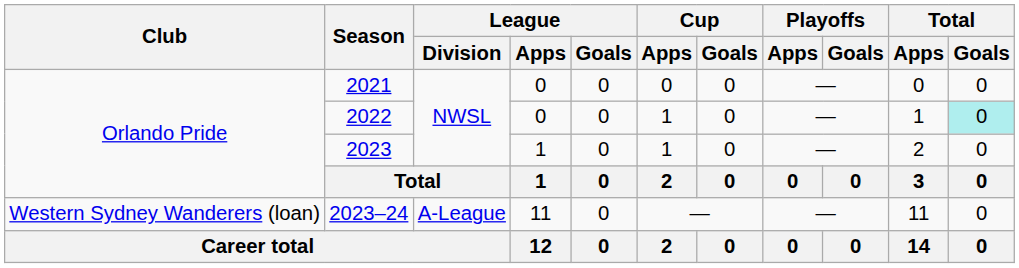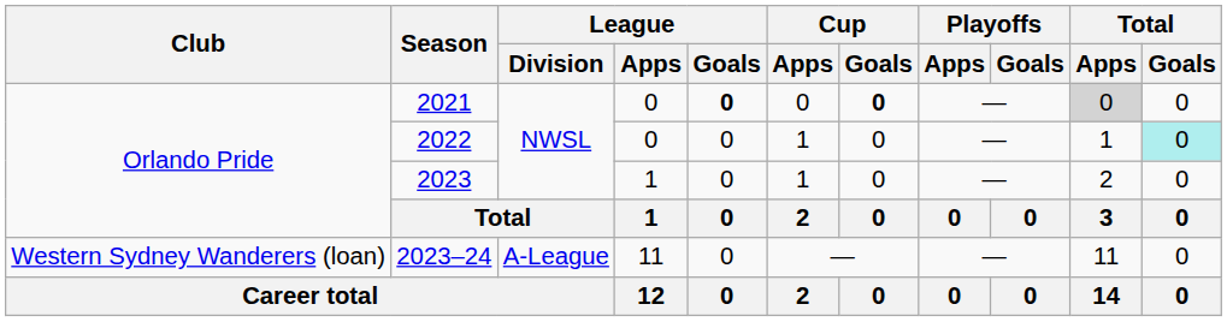2021 | League / Goals: normal -> bold
2021 | Cup / Goals: normal -> bold
2021 | Total / Apps: no background -> lightgrey background
